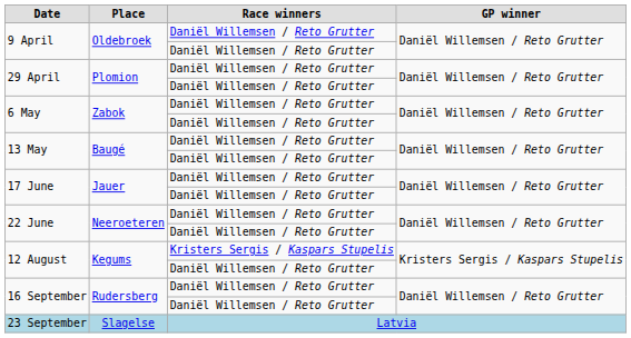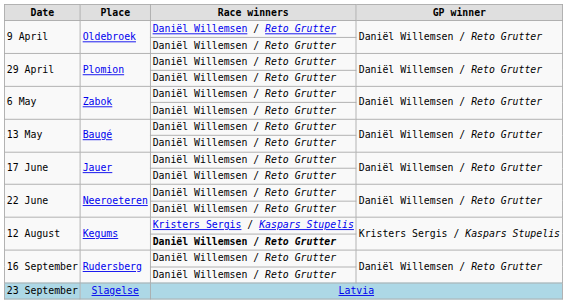12 August / Daniël Willemsen / Reto Grutter | Race winners: normal -> bold
